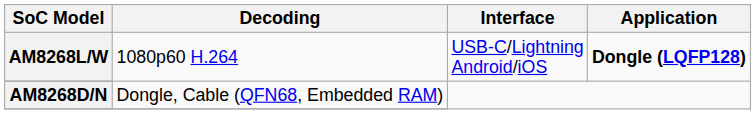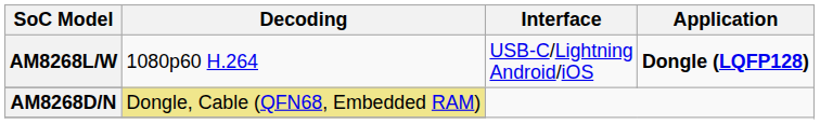AM8268D/N | Decoding: no background -> khaki background
